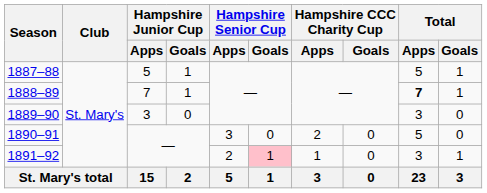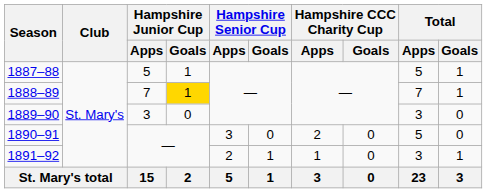1888–89 | Hampshire Junior Cup / Goals: no background -> gold background
1888–89 | Total / Apps: bold -> normal
1891–92 | Hampshire Senior Cup / Goals: pink background -> no background
